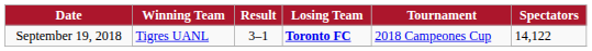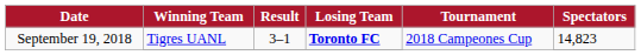September 19, 2018 / Tigres UANL | Spectators: 14,122 -> 14,823
